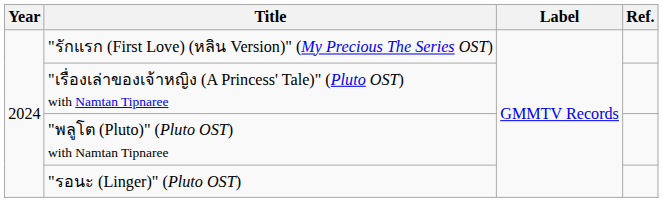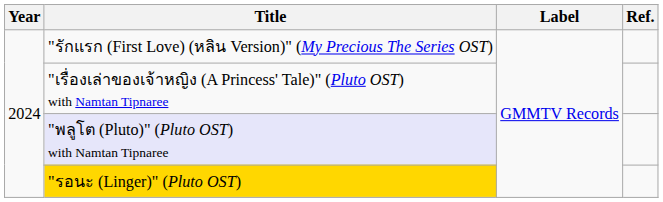"พลูโต (Pluto)" (Pluto OST) with Namtan Tipnaree | Title: no background -> lavender background
"รอนะ (Linger)" (Pluto OST) | Title: no background -> gold background
